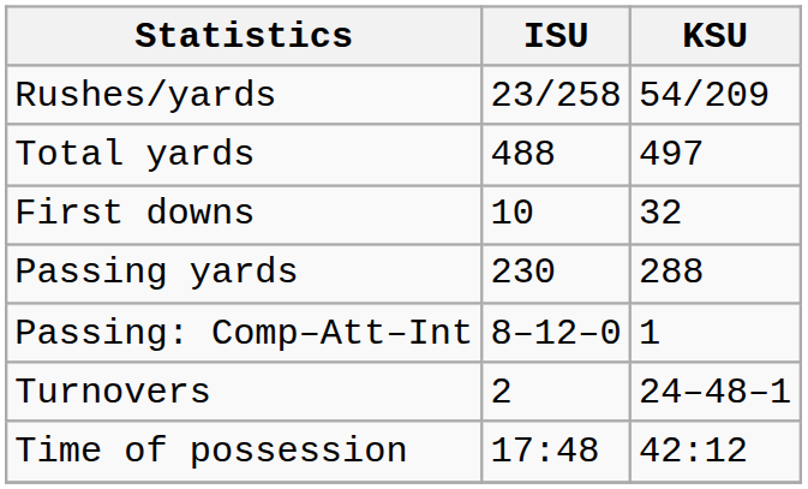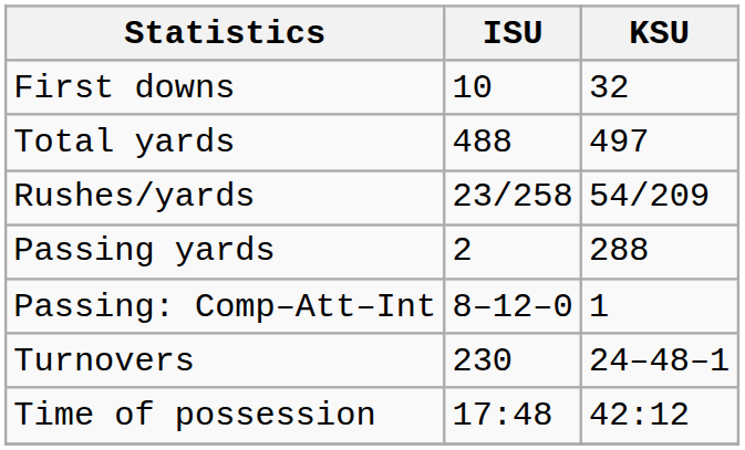rows swapped: First downs <-> Rushes/yards
Passing yards | ISU: 230 -> 2
Turnovers | ISU: 2 -> 230
